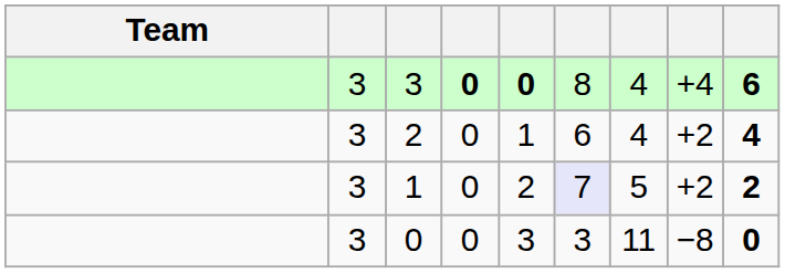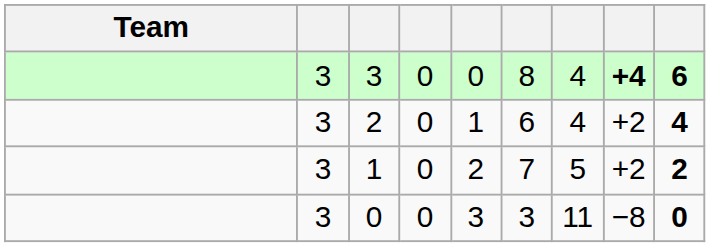row 2 | column 4: bold -> normal
row 2 | column 5: bold -> normal
row 2 | column 8: normal -> bold
row 4 | column 6: lavender background -> no background
